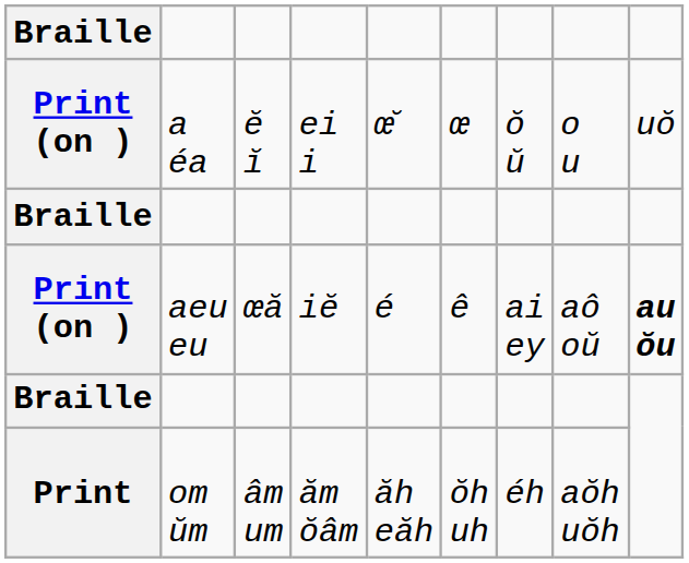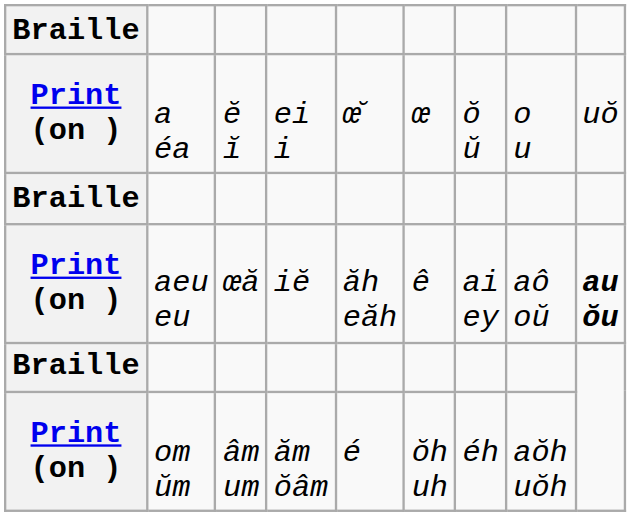aeu eu | column 5: é -> ăh eăh
om ŭm | Braille: Print -> Print (on )
om ŭm | column 5: ăh eăh -> é
